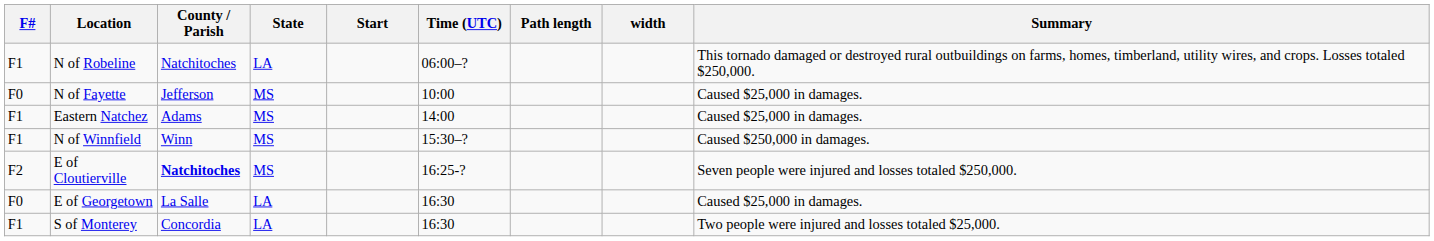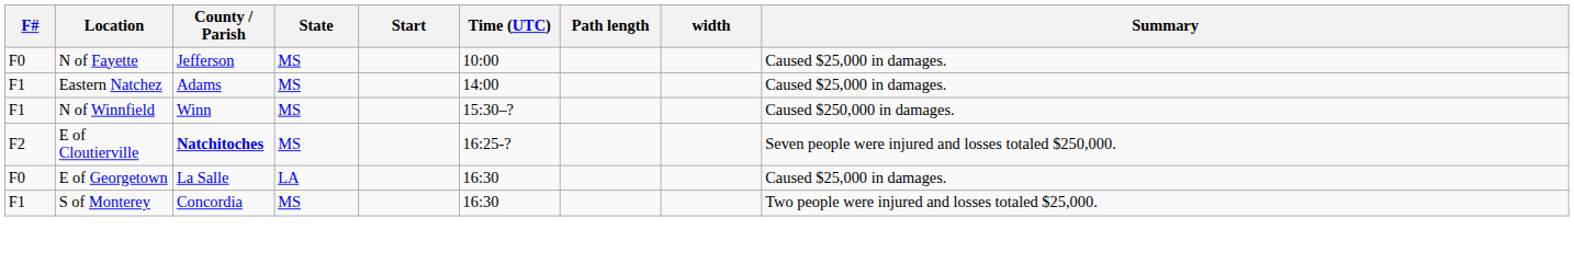- row: F1 | N of Robeline | Natchitoches | LA | 06:00–? | This tornado damaged or destroyed rural outbuildings on farms, homes, timberland, utility wires, and crops. Losses totaled $250,000.
S of Monterey | State: LA -> MS
